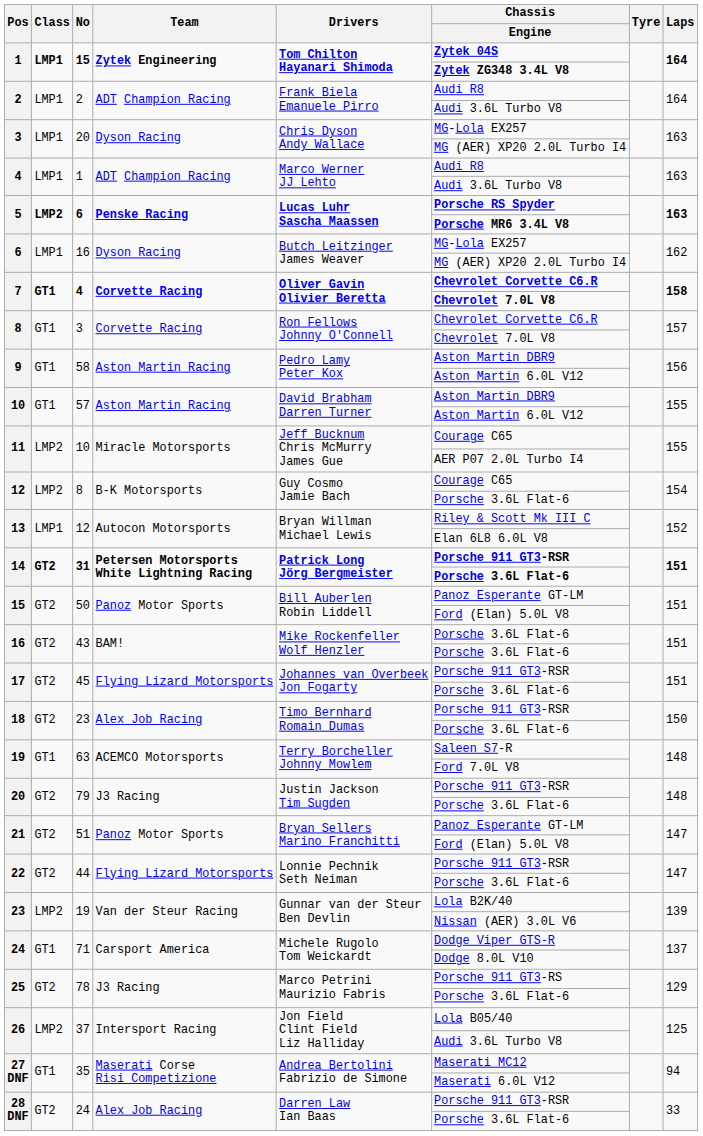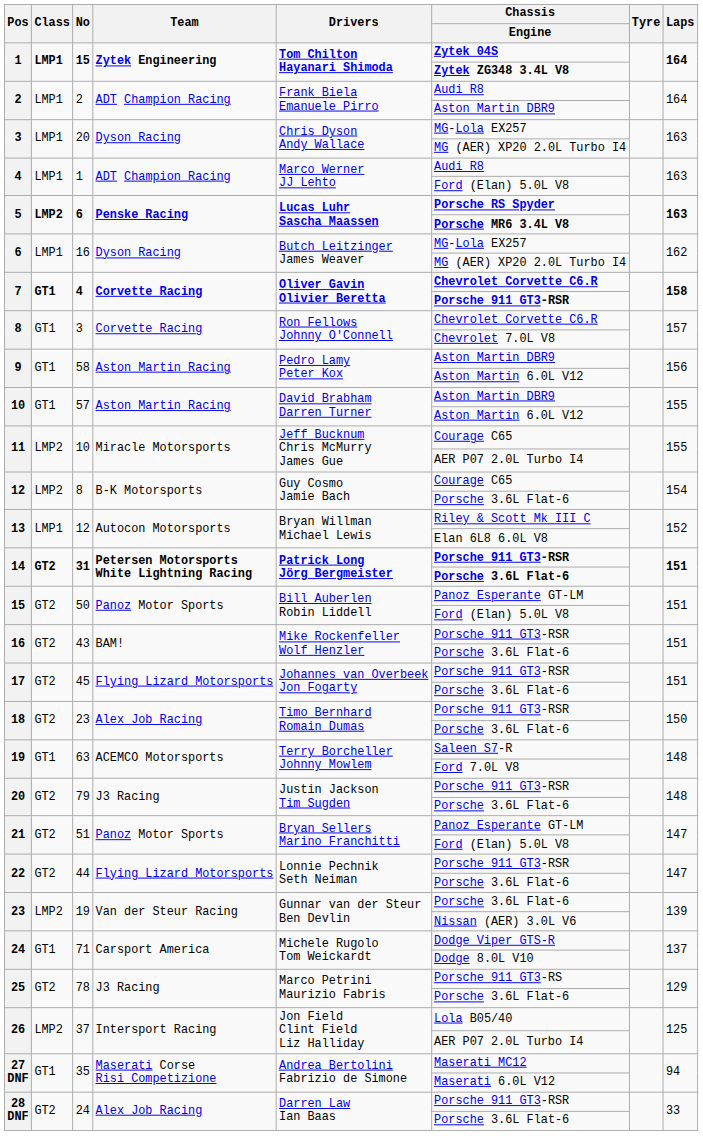row 6 | Chassis / Engine: Audi 3.6L Turbo V8 -> Aston Martin DBR9
row 10 | Chassis / Engine: Audi 3.6L Turbo V8 -> Ford (Elan) 5.0L V8
row 16 | Chassis / Engine: Chevrolet 7.0L V8 -> Porsche 911 GT3-RSR
row 33 | Chassis / Engine: Porsche 3.6L Flat-6 -> Porsche 911 GT3-RSR
row 47 | Chassis / Engine: Lola B2K/40 -> Porsche 3.6L Flat-6
row 54 | Chassis / Engine: Audi 3.6L Turbo V8 -> AER P07 2.0L Turbo I4
